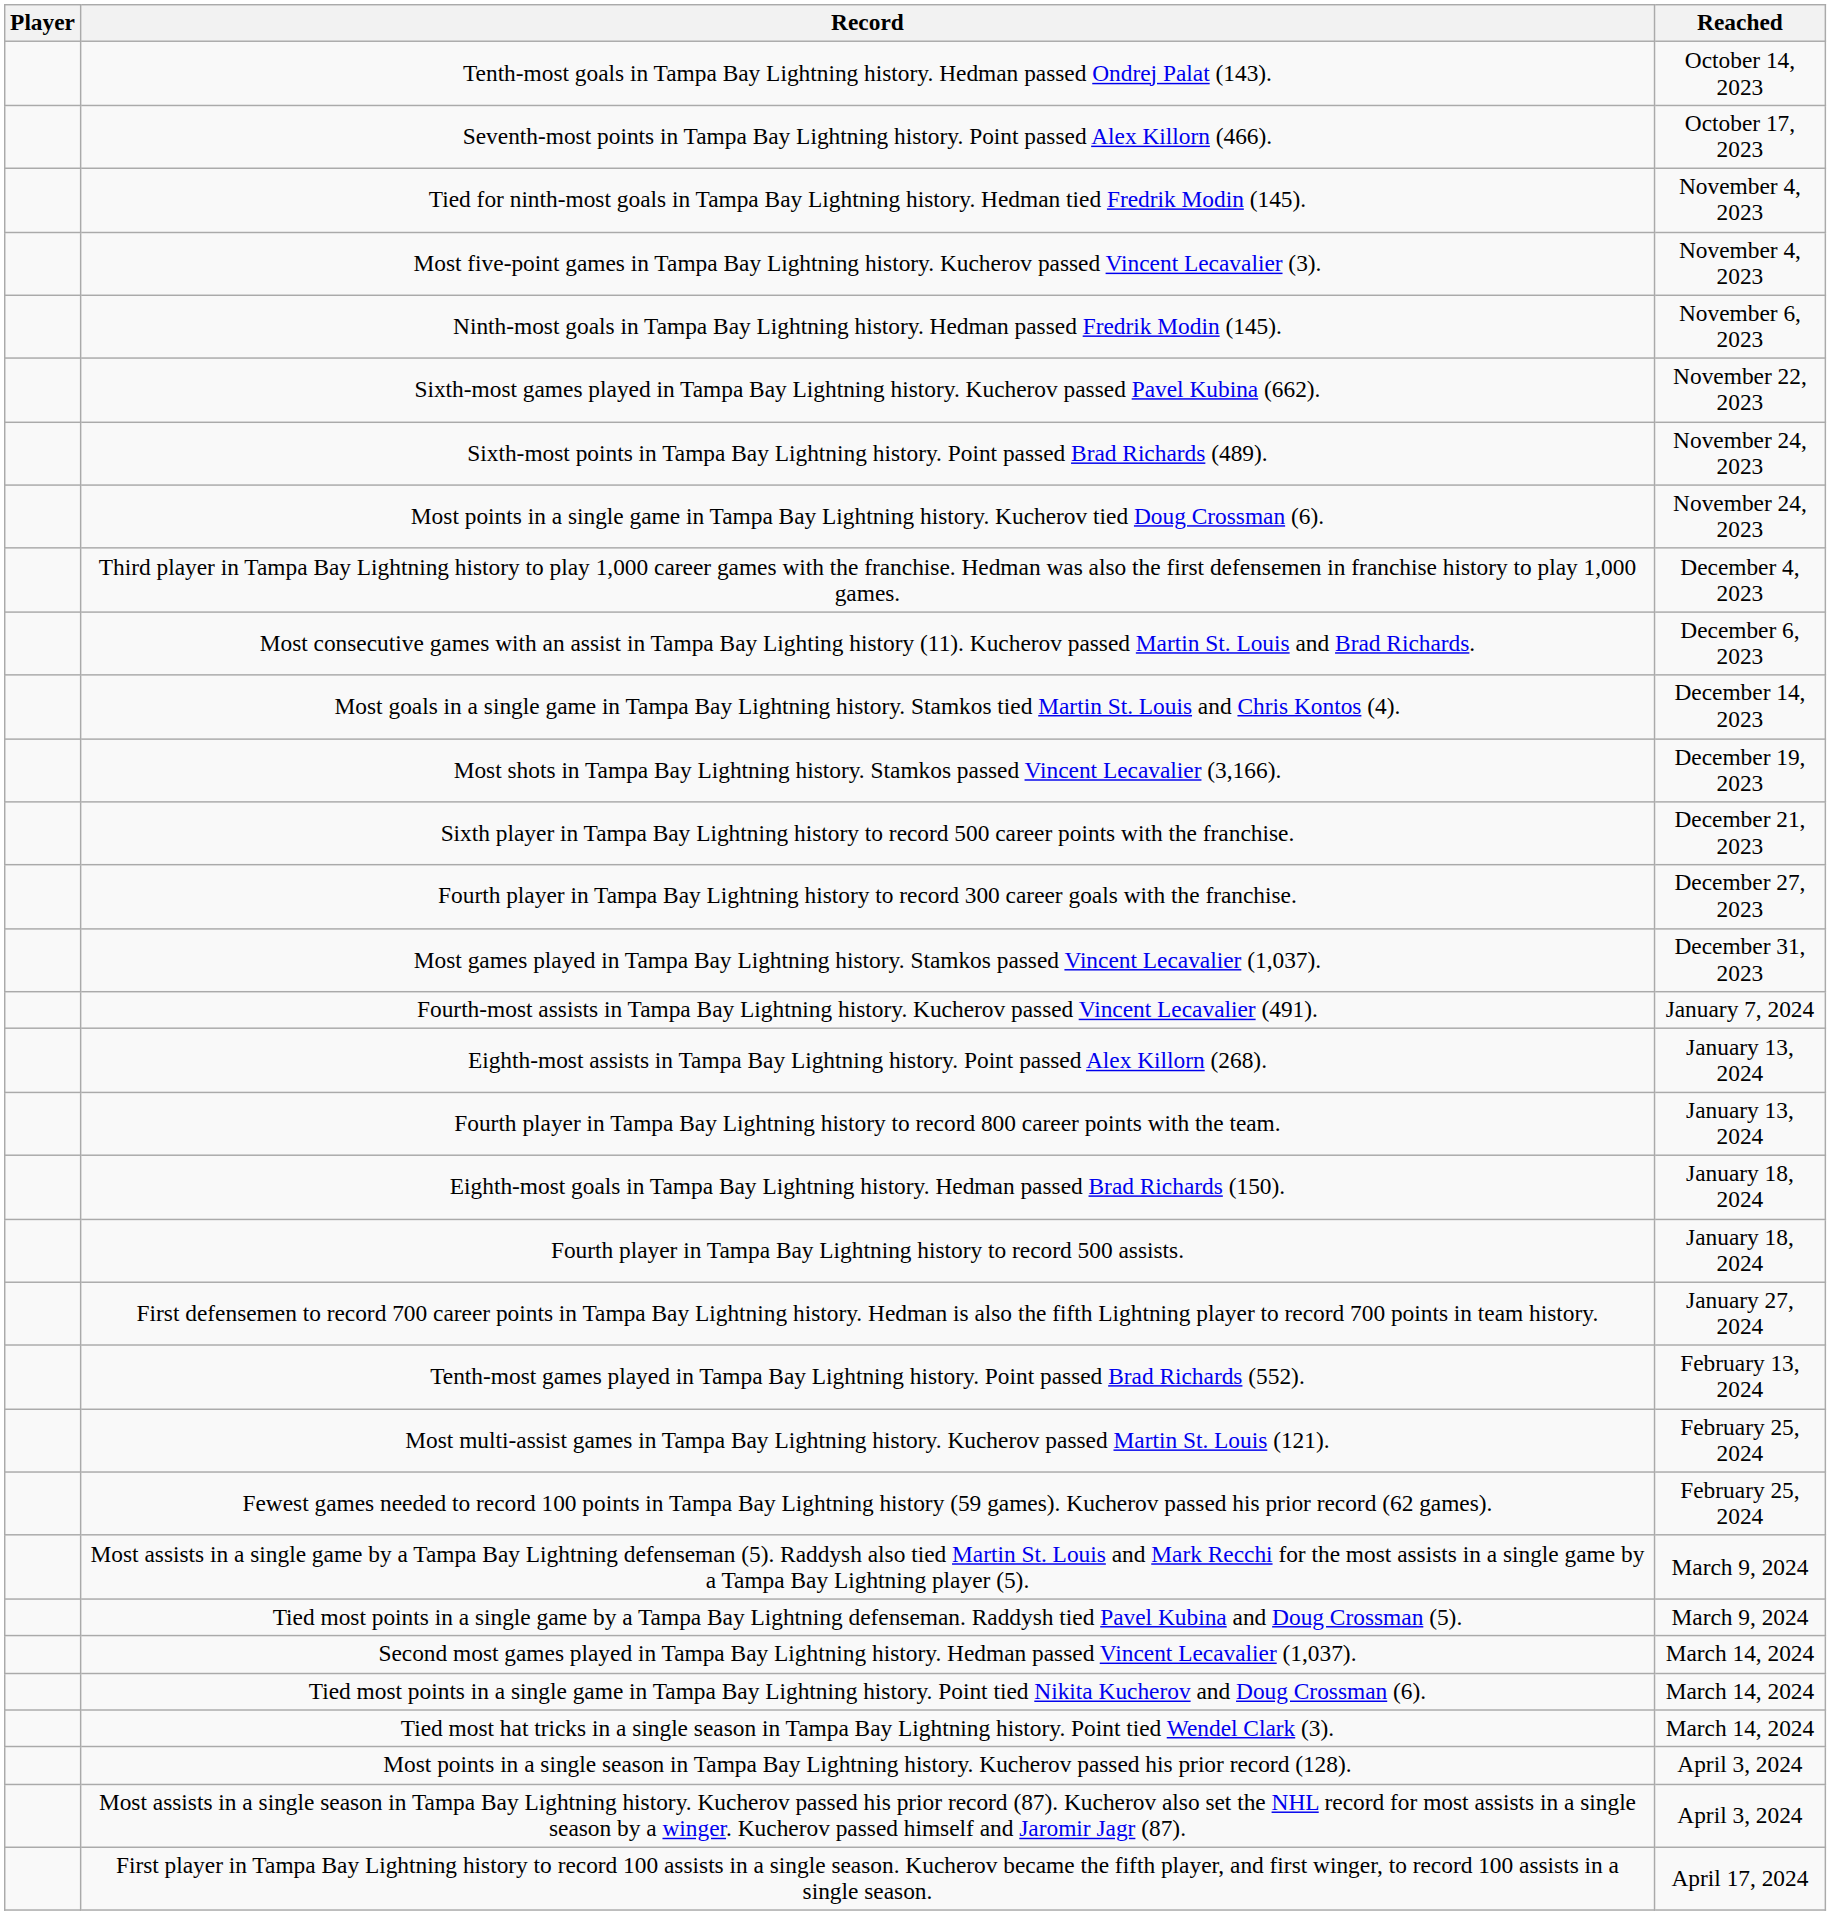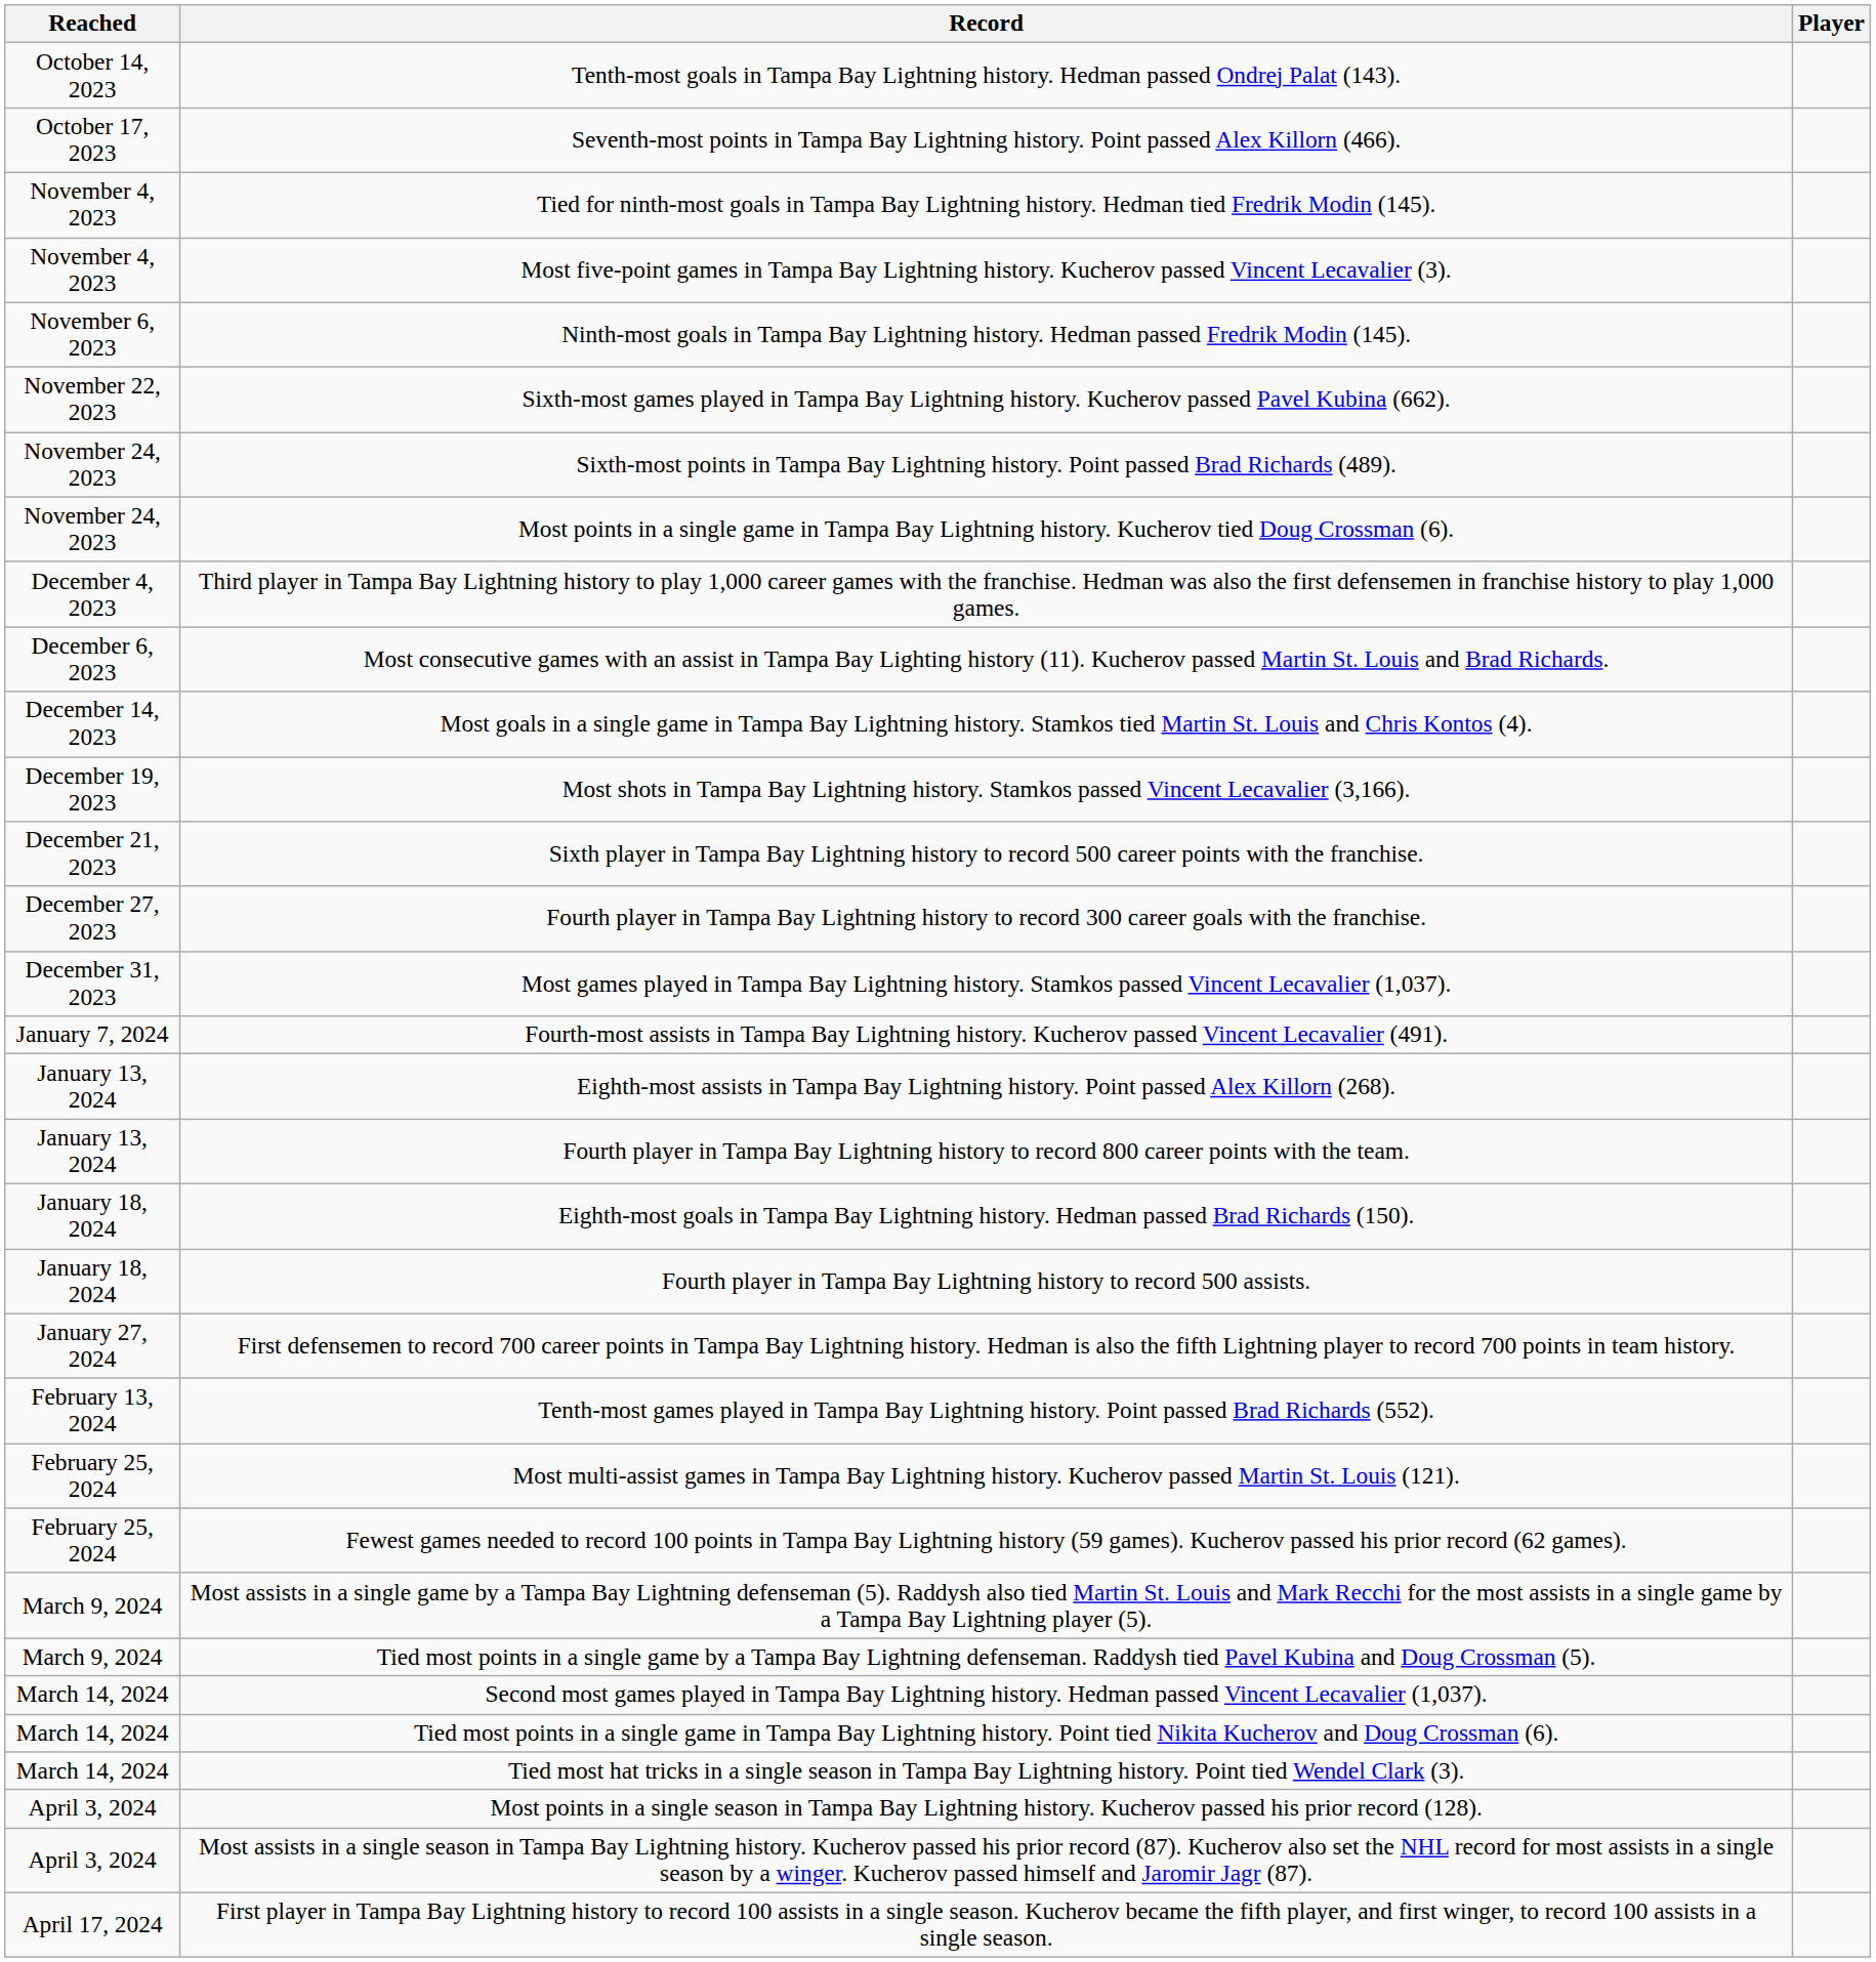columns swapped: Player <-> Reached
